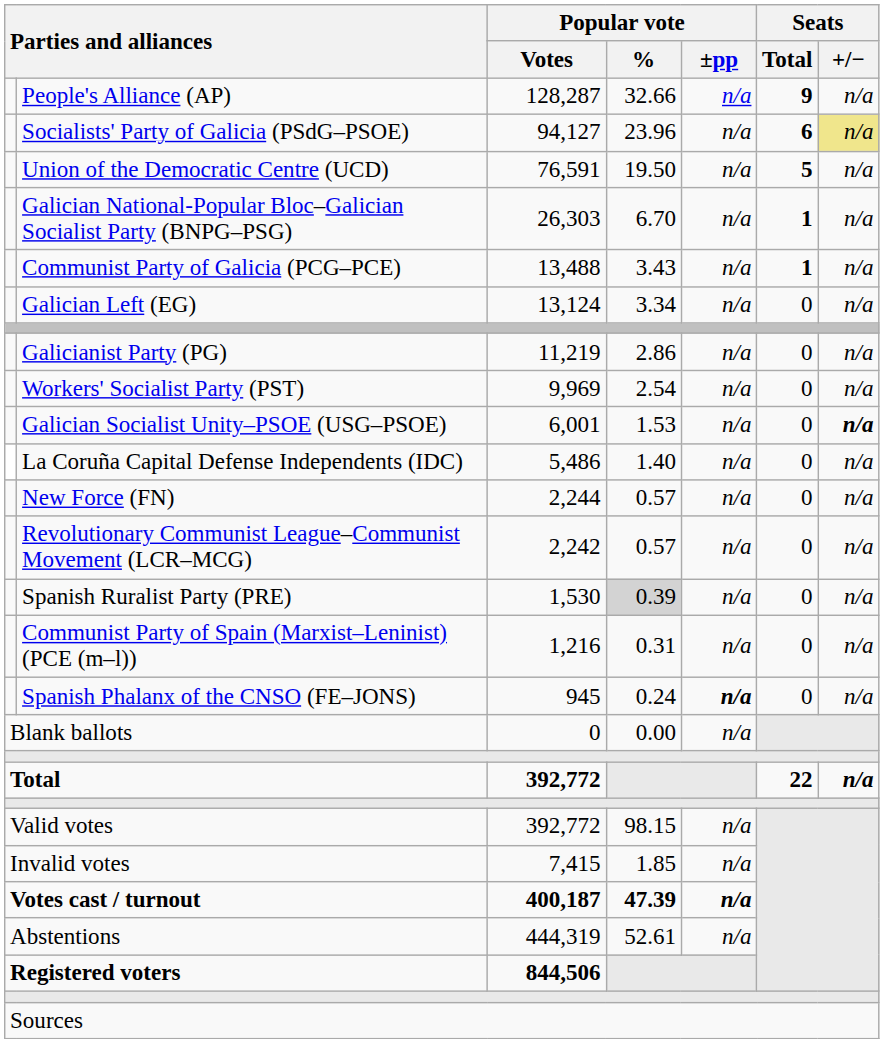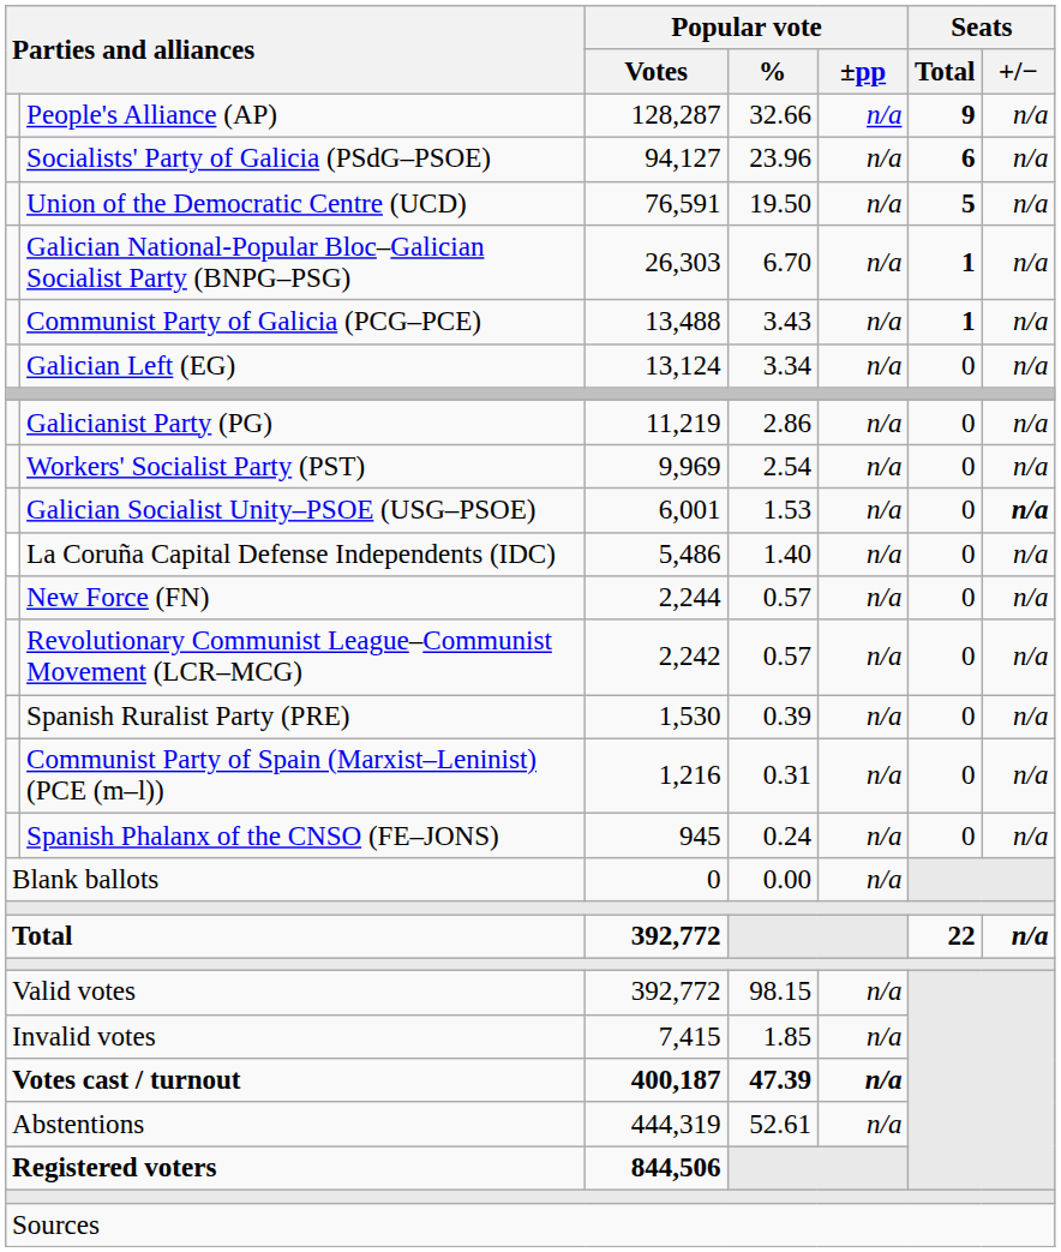Socialists' Party of Galicia (PSdG–PSOE) | Seats / +/−: khaki background -> no background
Spanish Ruralist Party (PRE) | Popular vote / %: lightgrey background -> no background
Spanish Phalanx of the CNSO (FE–JONS) | Popular vote / ±pp: bold -> normal
